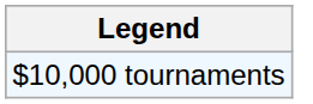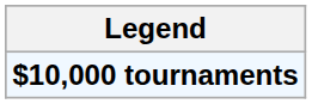row 2 | column 1: normal -> bold
